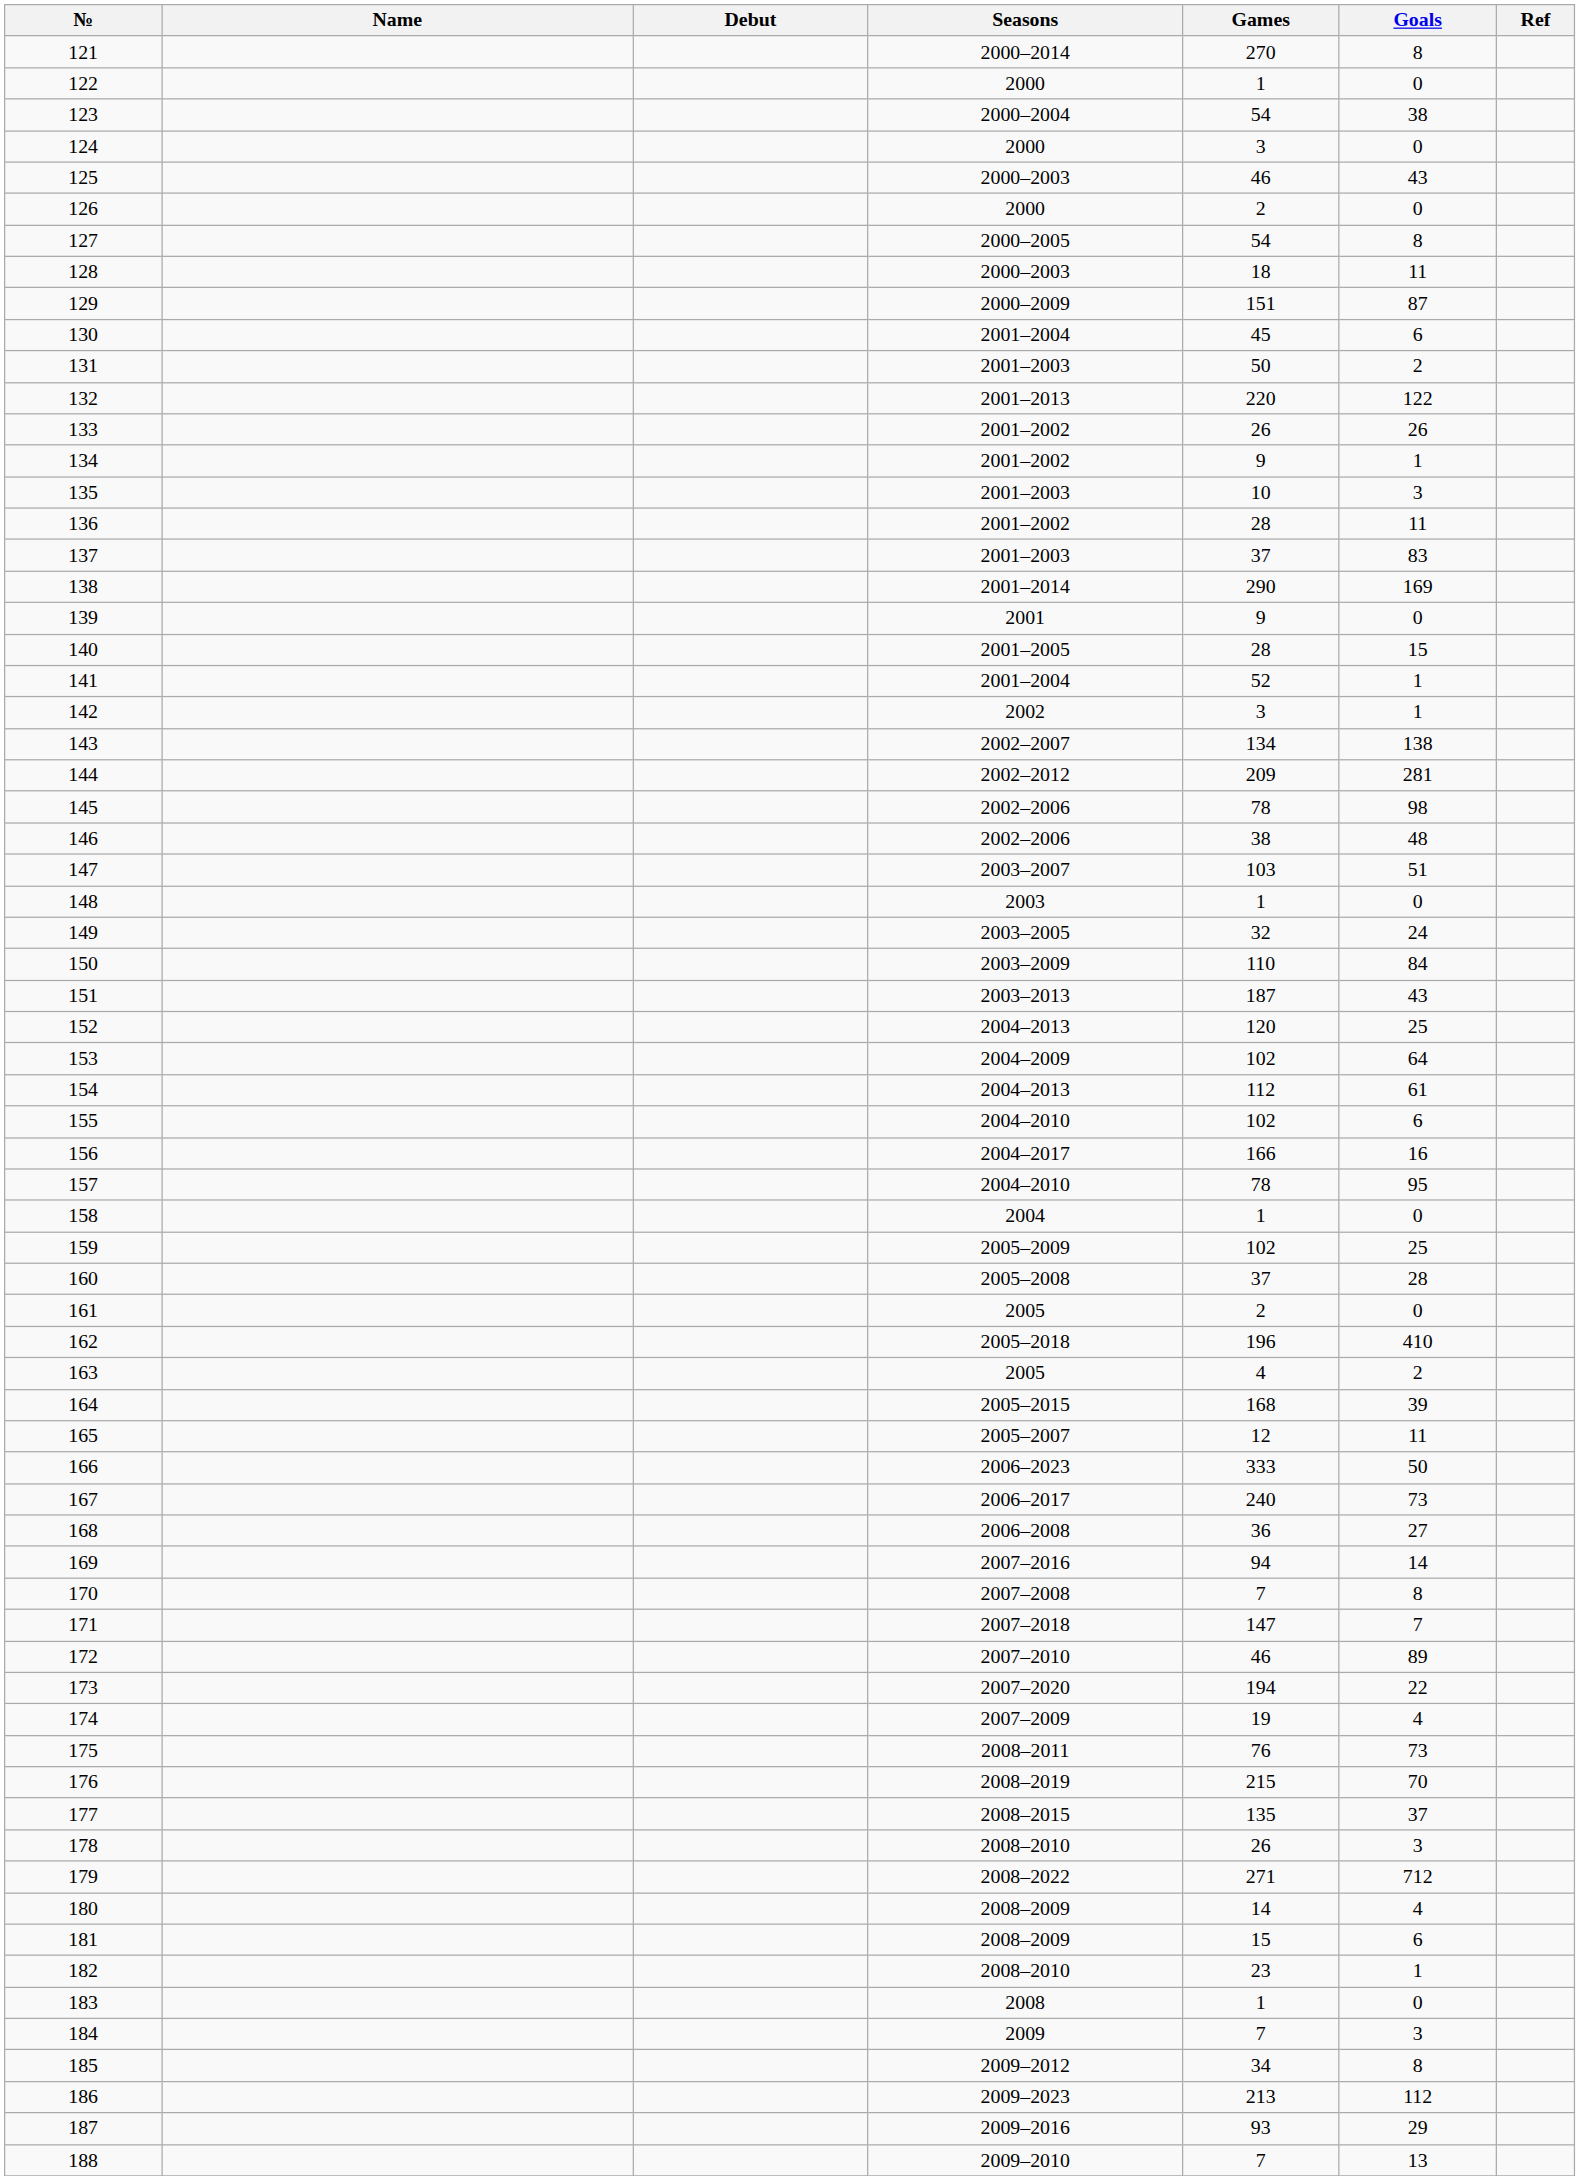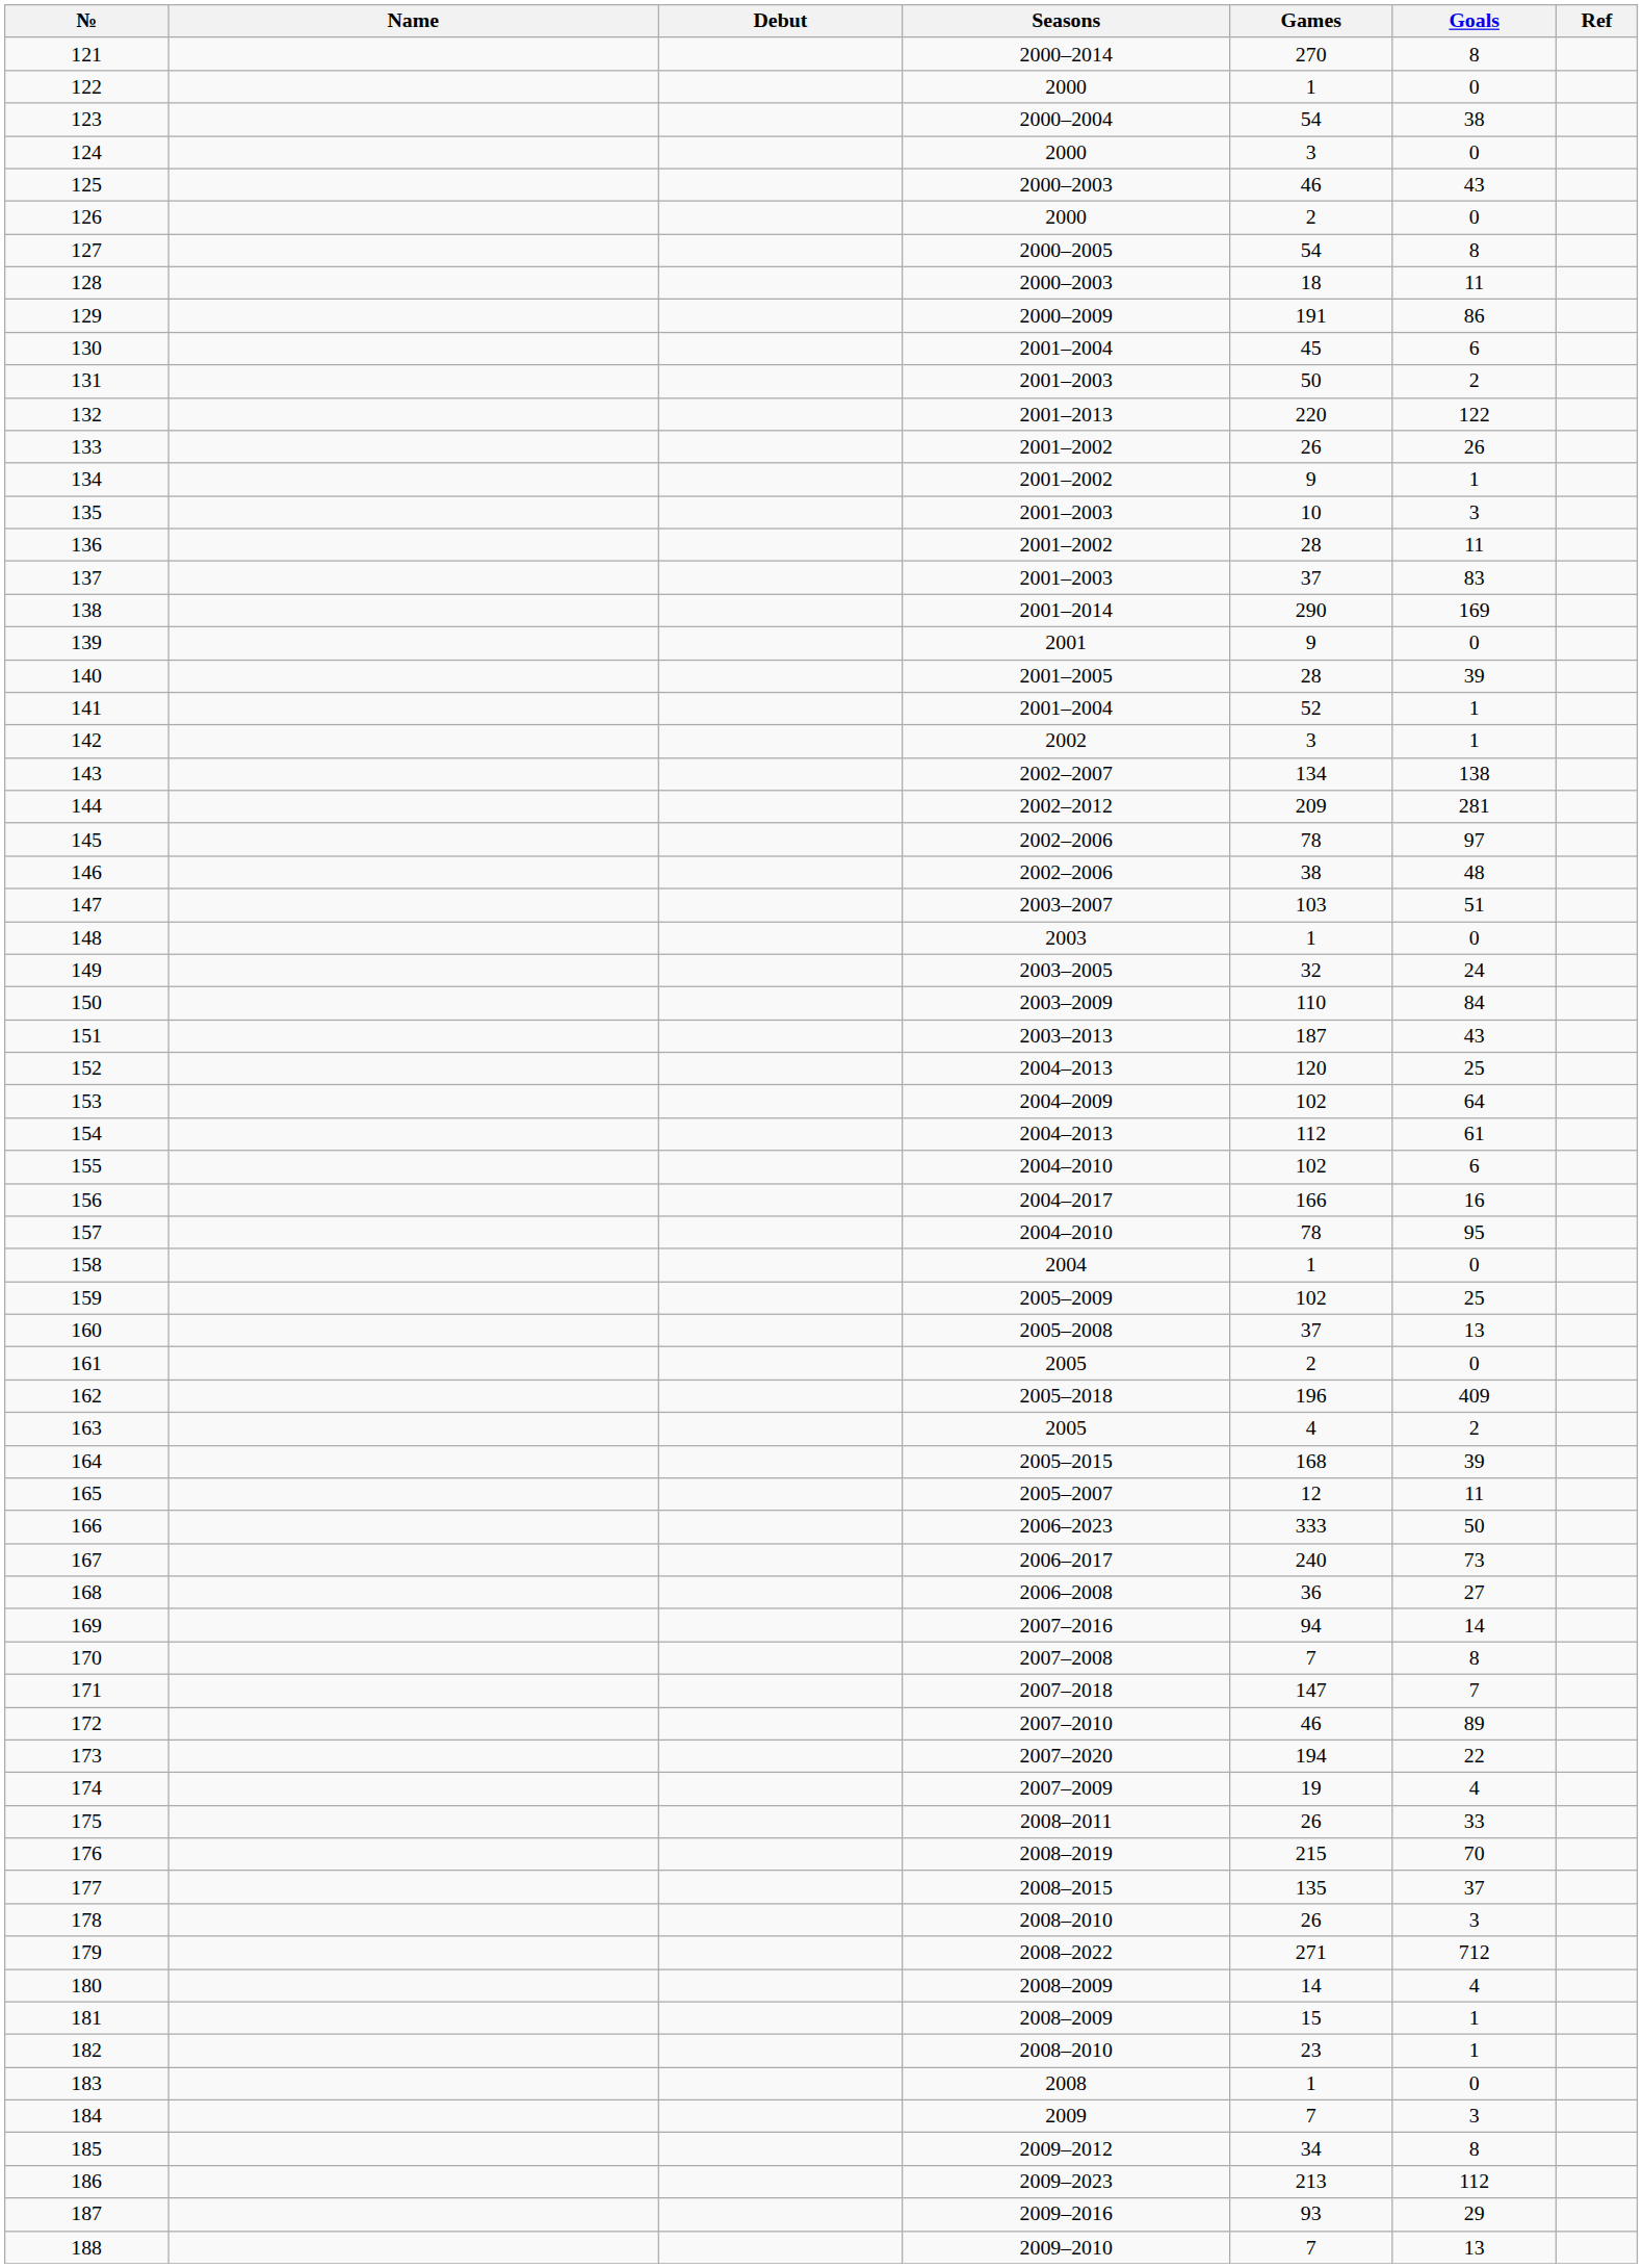129 | Games: 151 -> 191
129 | Goals: 87 -> 86
140 | Goals: 15 -> 39
145 | Goals: 98 -> 97
160 | Goals: 28 -> 13
162 | Goals: 410 -> 409
175 | Games: 76 -> 26
175 | Goals: 73 -> 33
181 | Goals: 6 -> 1
